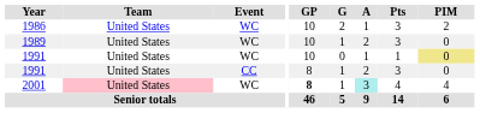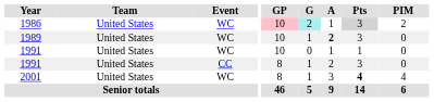1986 | GP: no background -> pink background
1986 | G: no background -> paleturquoise background
1986 | Pts: no background -> lightgrey background
1989 | A: normal -> bold
1991 / WC | PIM: khaki background -> no background
2001 | Team: pink background -> no background
2001 | GP: bold -> normal
2001 | A: paleturquoise background -> no background
2001 | Pts: normal -> bold
